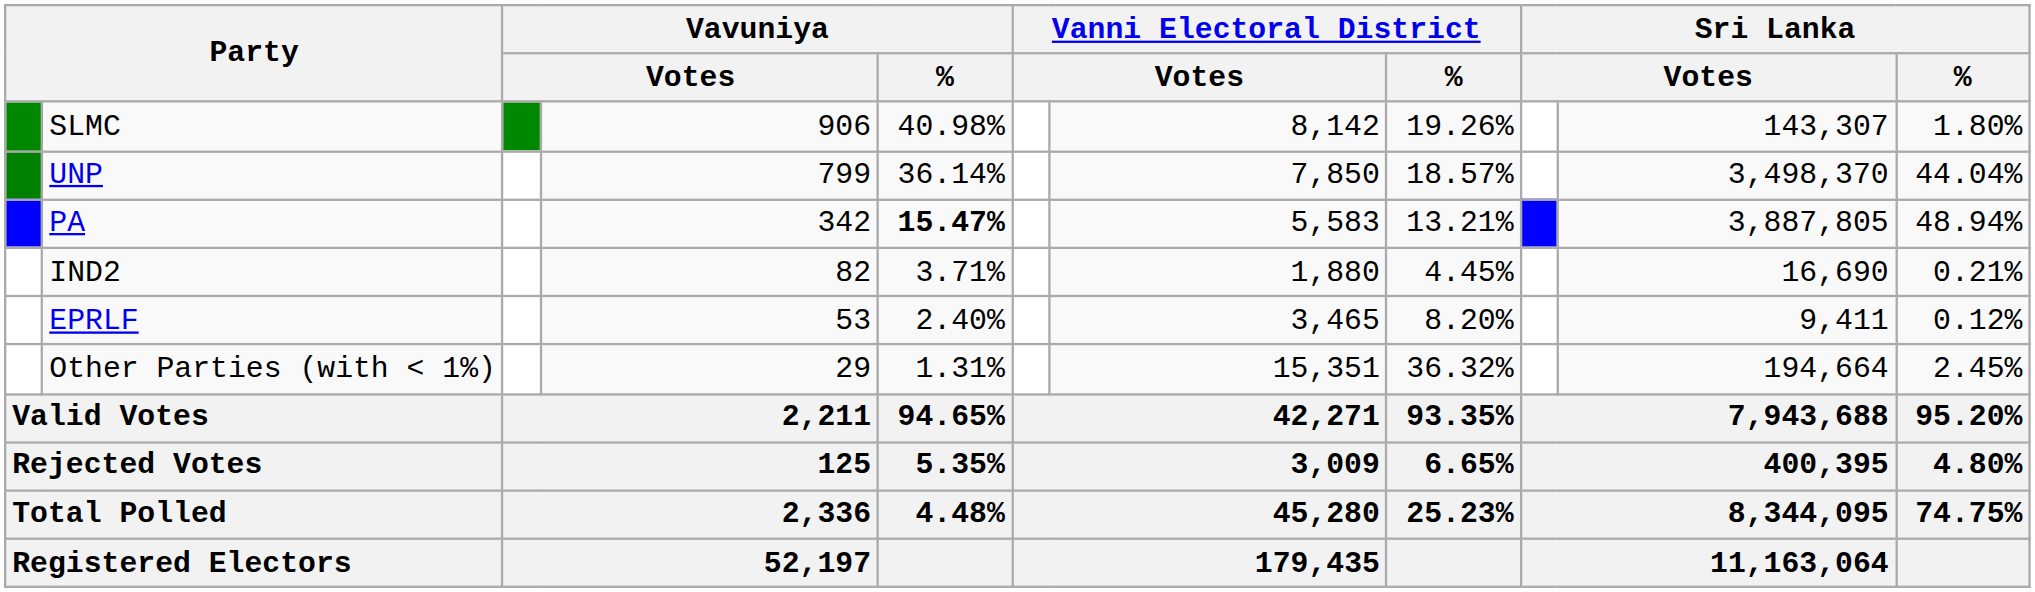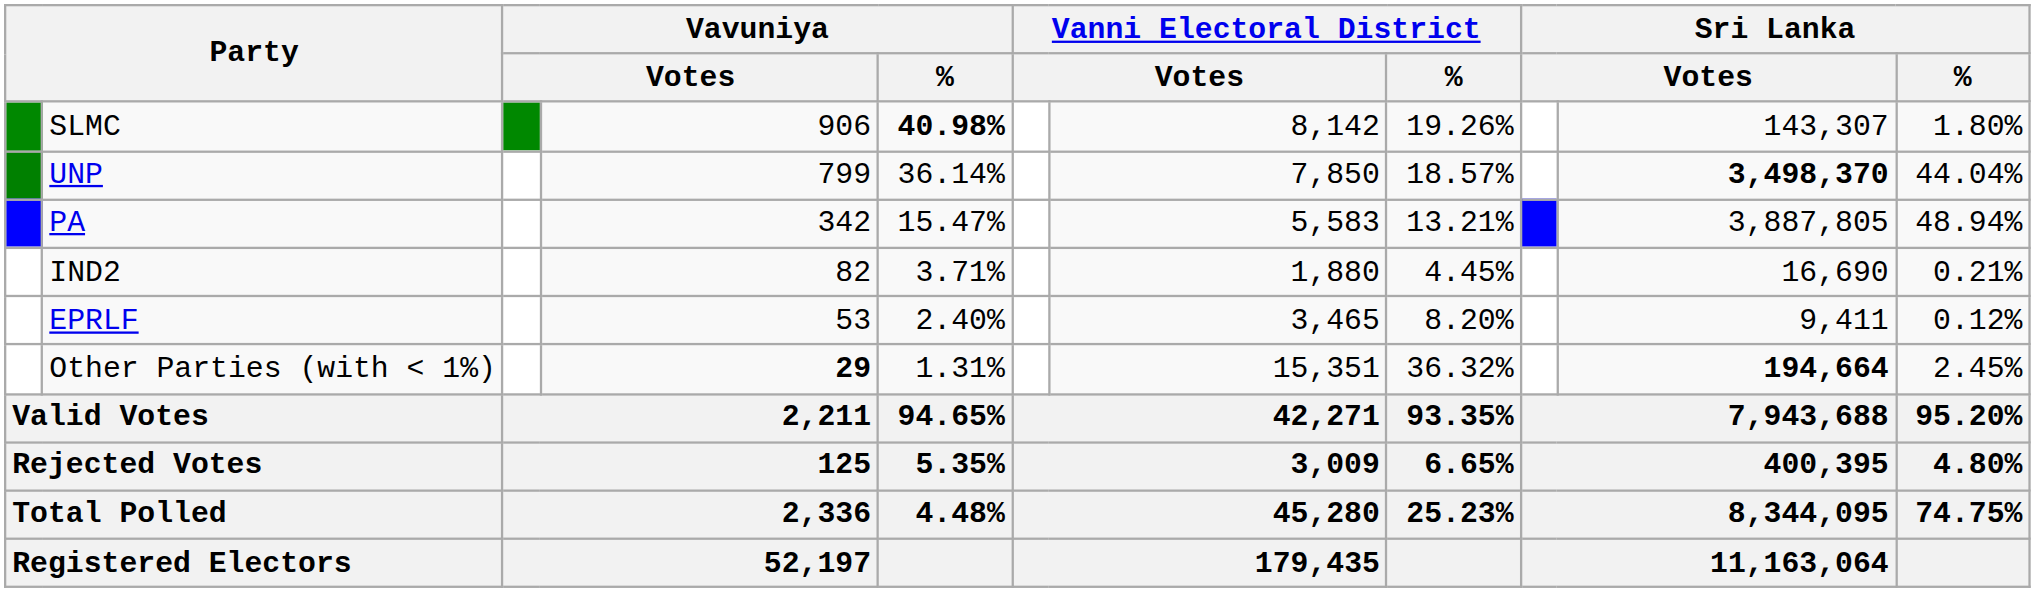SLMC | Vavuniya / %: normal -> bold
UNP | column 10: normal -> bold
PA | Vavuniya / %: bold -> normal
Other Parties (with < 1%) | column 4: normal -> bold
Other Parties (with < 1%) | column 10: normal -> bold
